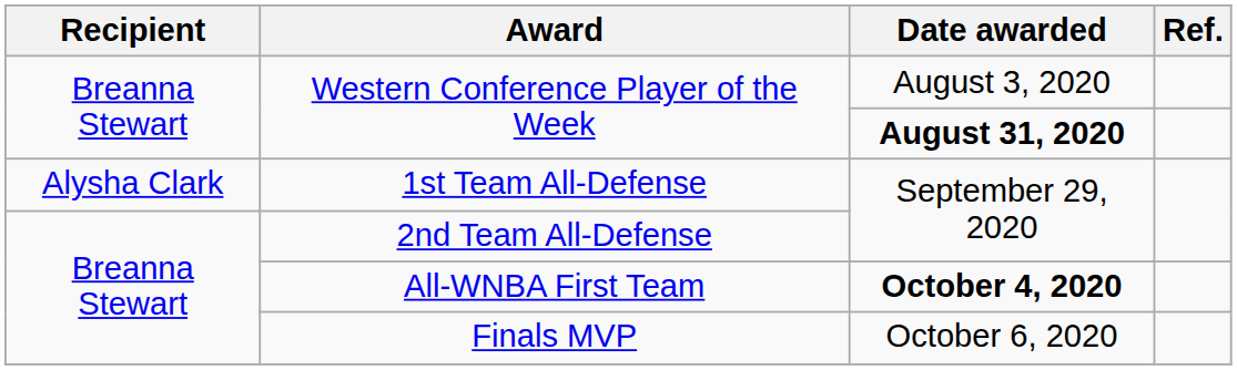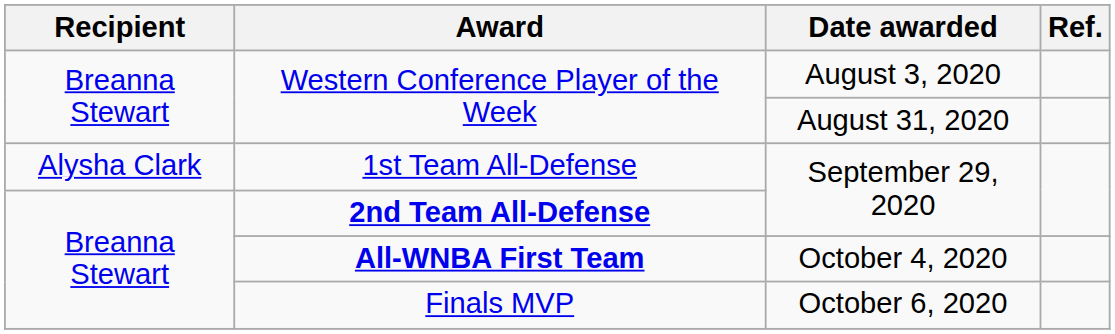Western Conference Player of the Week / August 31, 2020 | Date awarded: bold -> normal
2nd Team All-Defense | Award: normal -> bold
All-WNBA First Team | Award: normal -> bold
All-WNBA First Team | Date awarded: bold -> normal
